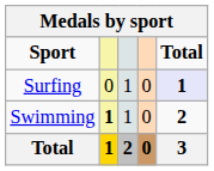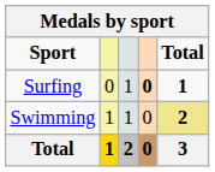Surfing | column 4: normal -> bold
Surfing | Total: lavender background -> no background
Swimming | column 2: bold -> normal
Swimming | Total: no background -> khaki background
